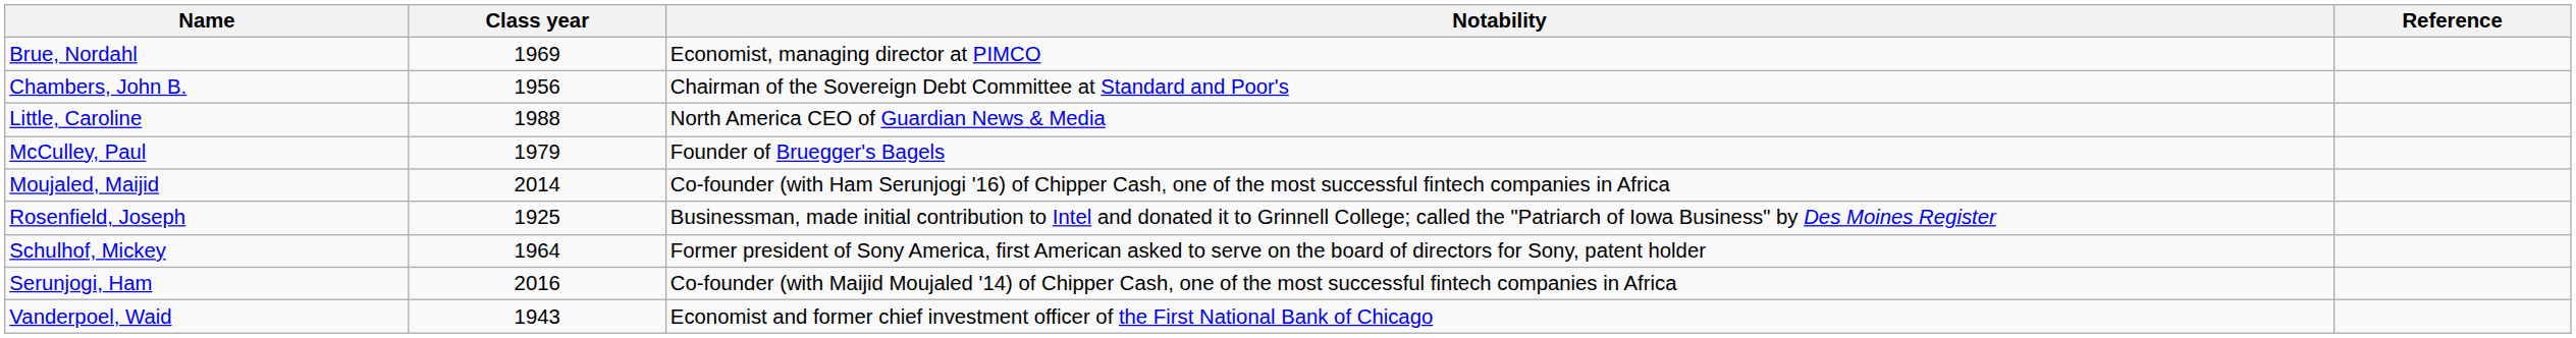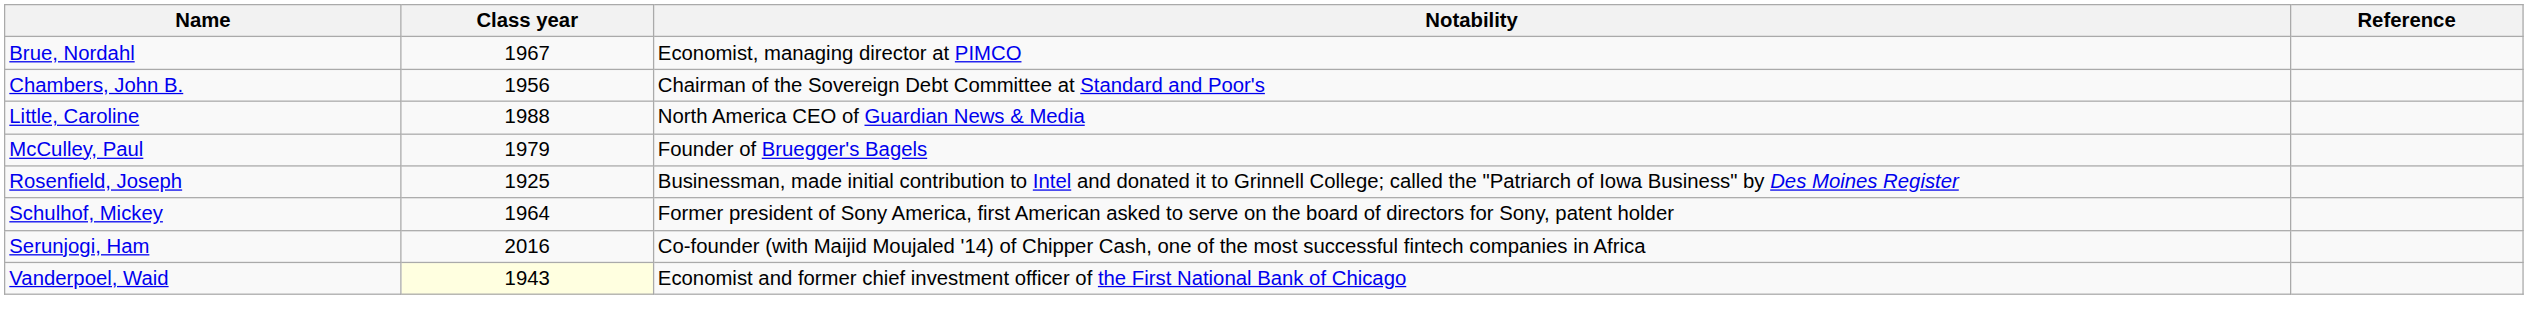Brue, Nordahl | Class year: 1969 -> 1967
- row: Moujaled, Maijid | 2014 | Co-founder (with Ham Serunjogi '16) of Chipper Cash, one of the most successful fintech companies in Africa
Vanderpoel, Waid | Class year: no background -> lightyellow background
